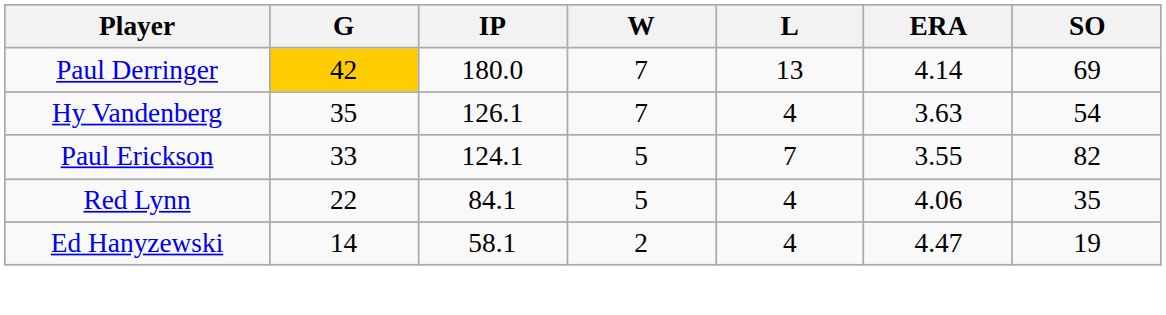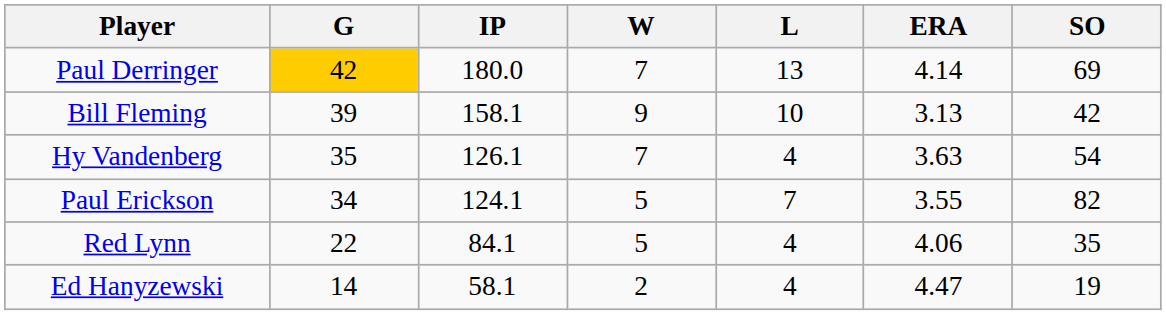+ row: Bill Fleming | 39 | 158.1 | 9 | 10 | 3.13 | 42
Paul Erickson | G: 33 -> 34
